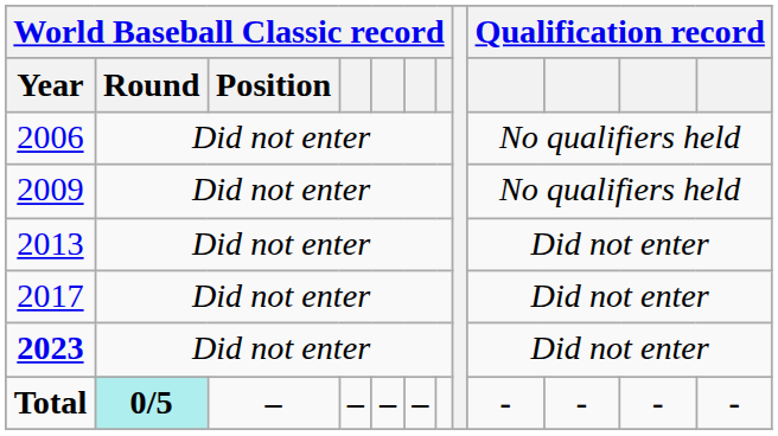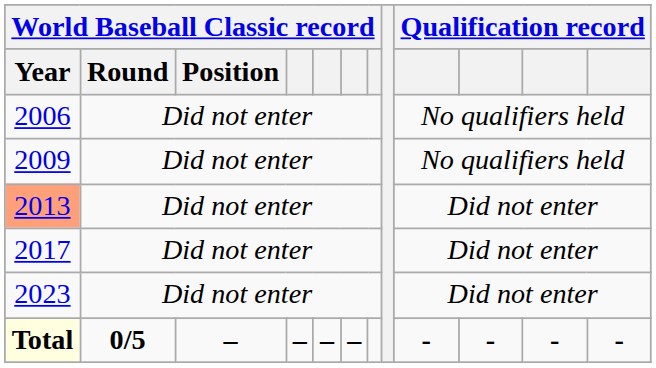2013 | World Baseball Classic record / Year: no background -> lightsalmon background
2023 | World Baseball Classic record / Year: bold -> normal
Total | World Baseball Classic record / Year: no background -> lightyellow background
Total | World Baseball Classic record / Round: paleturquoise background -> no background
